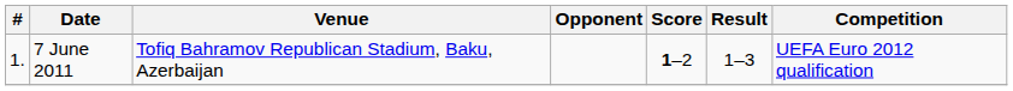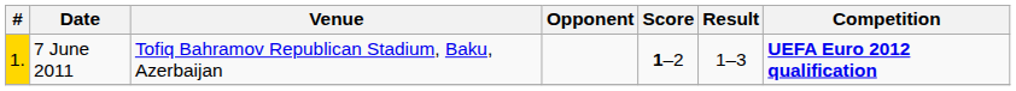7 June 2011 | #: no background -> gold background
7 June 2011 | Competition: normal -> bold
